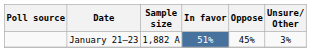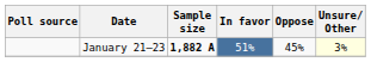January 21–23 | Sample size: normal -> bold
January 21–23 | Unsure/ Other: no background -> lightyellow background
